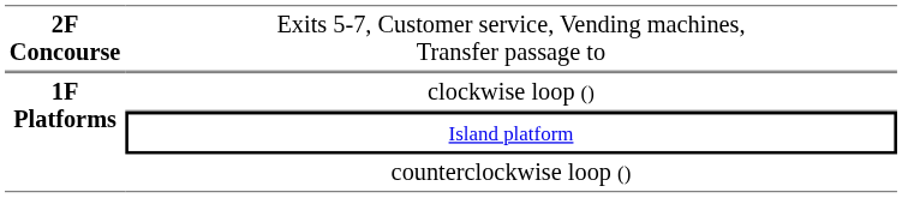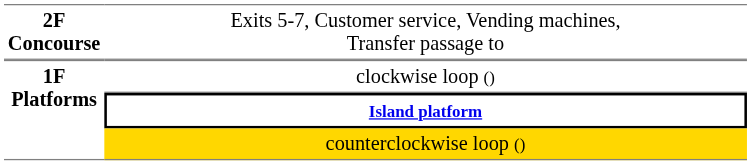Island platform | column 2: normal -> bold
counterclockwise loop () | column 2: no background -> gold background
